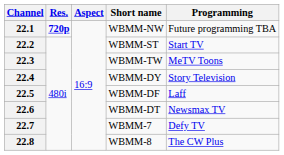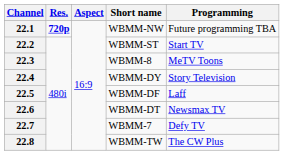22.3 | Short name: WBMM-TW -> WBMM-8
22.8 | Short name: WBMM-8 -> WBMM-TW
